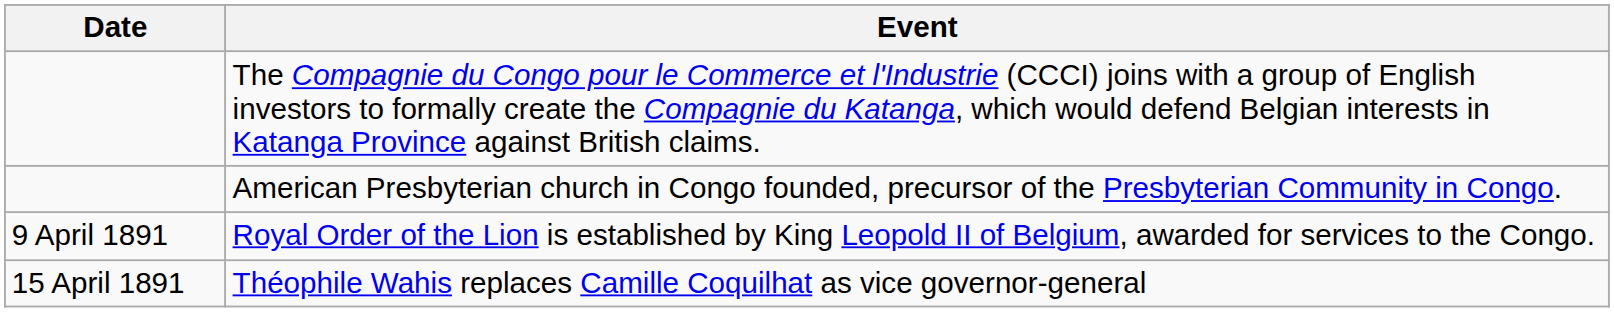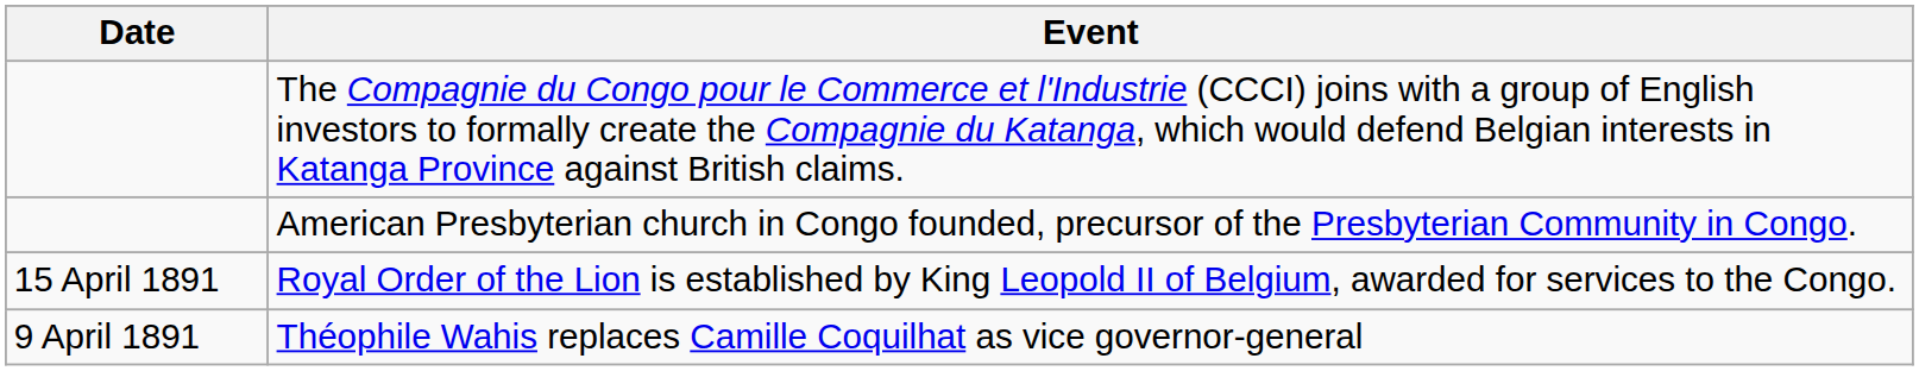row 4 | Date: 9 April 1891 -> 15 April 1891
row 5 | Date: 15 April 1891 -> 9 April 1891
